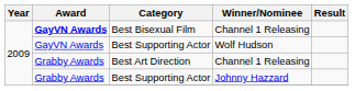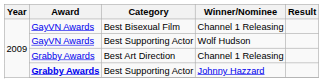Best Bisexual Film | Award: bold -> normal
Best Supporting Actor / Johnny Hazzard | Award: normal -> bold
